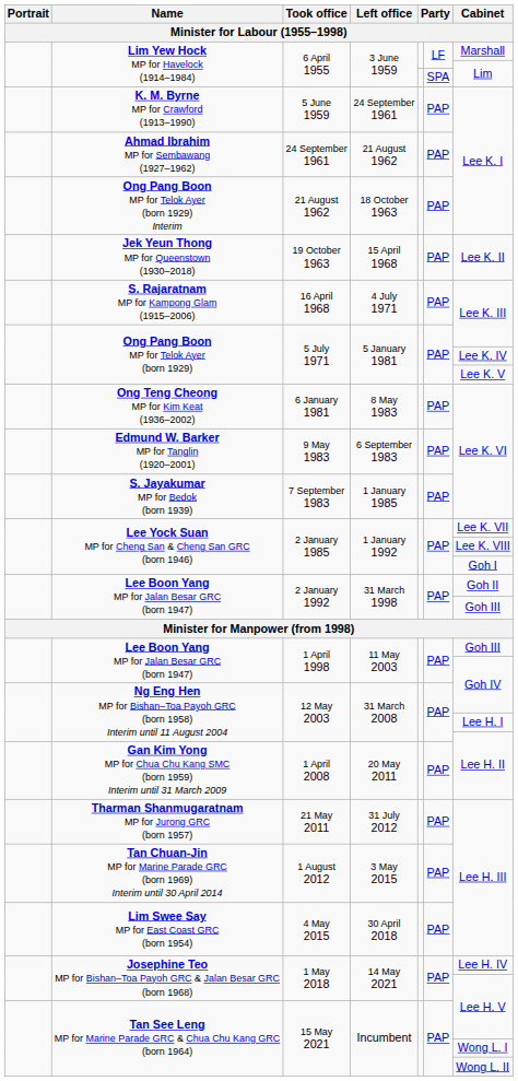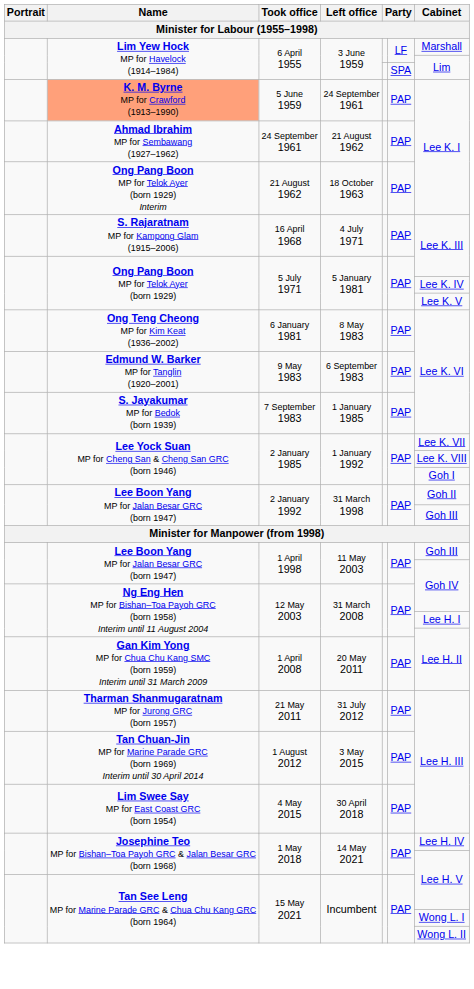5 June 1959 | Name: no background -> lightsalmon background
- row: Jek Yeun Thong MP for Queenstown (1930–2018) | 19 October 1963 | 15 April 1968 | PAP | Lee K. II
